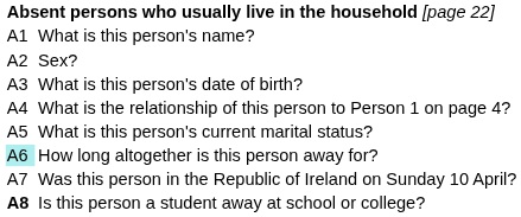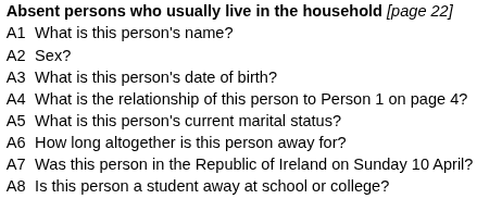How long altogether is this person away for? | column 1: paleturquoise background -> no background
Is this person a student away at school or college? | column 1: bold -> normal
